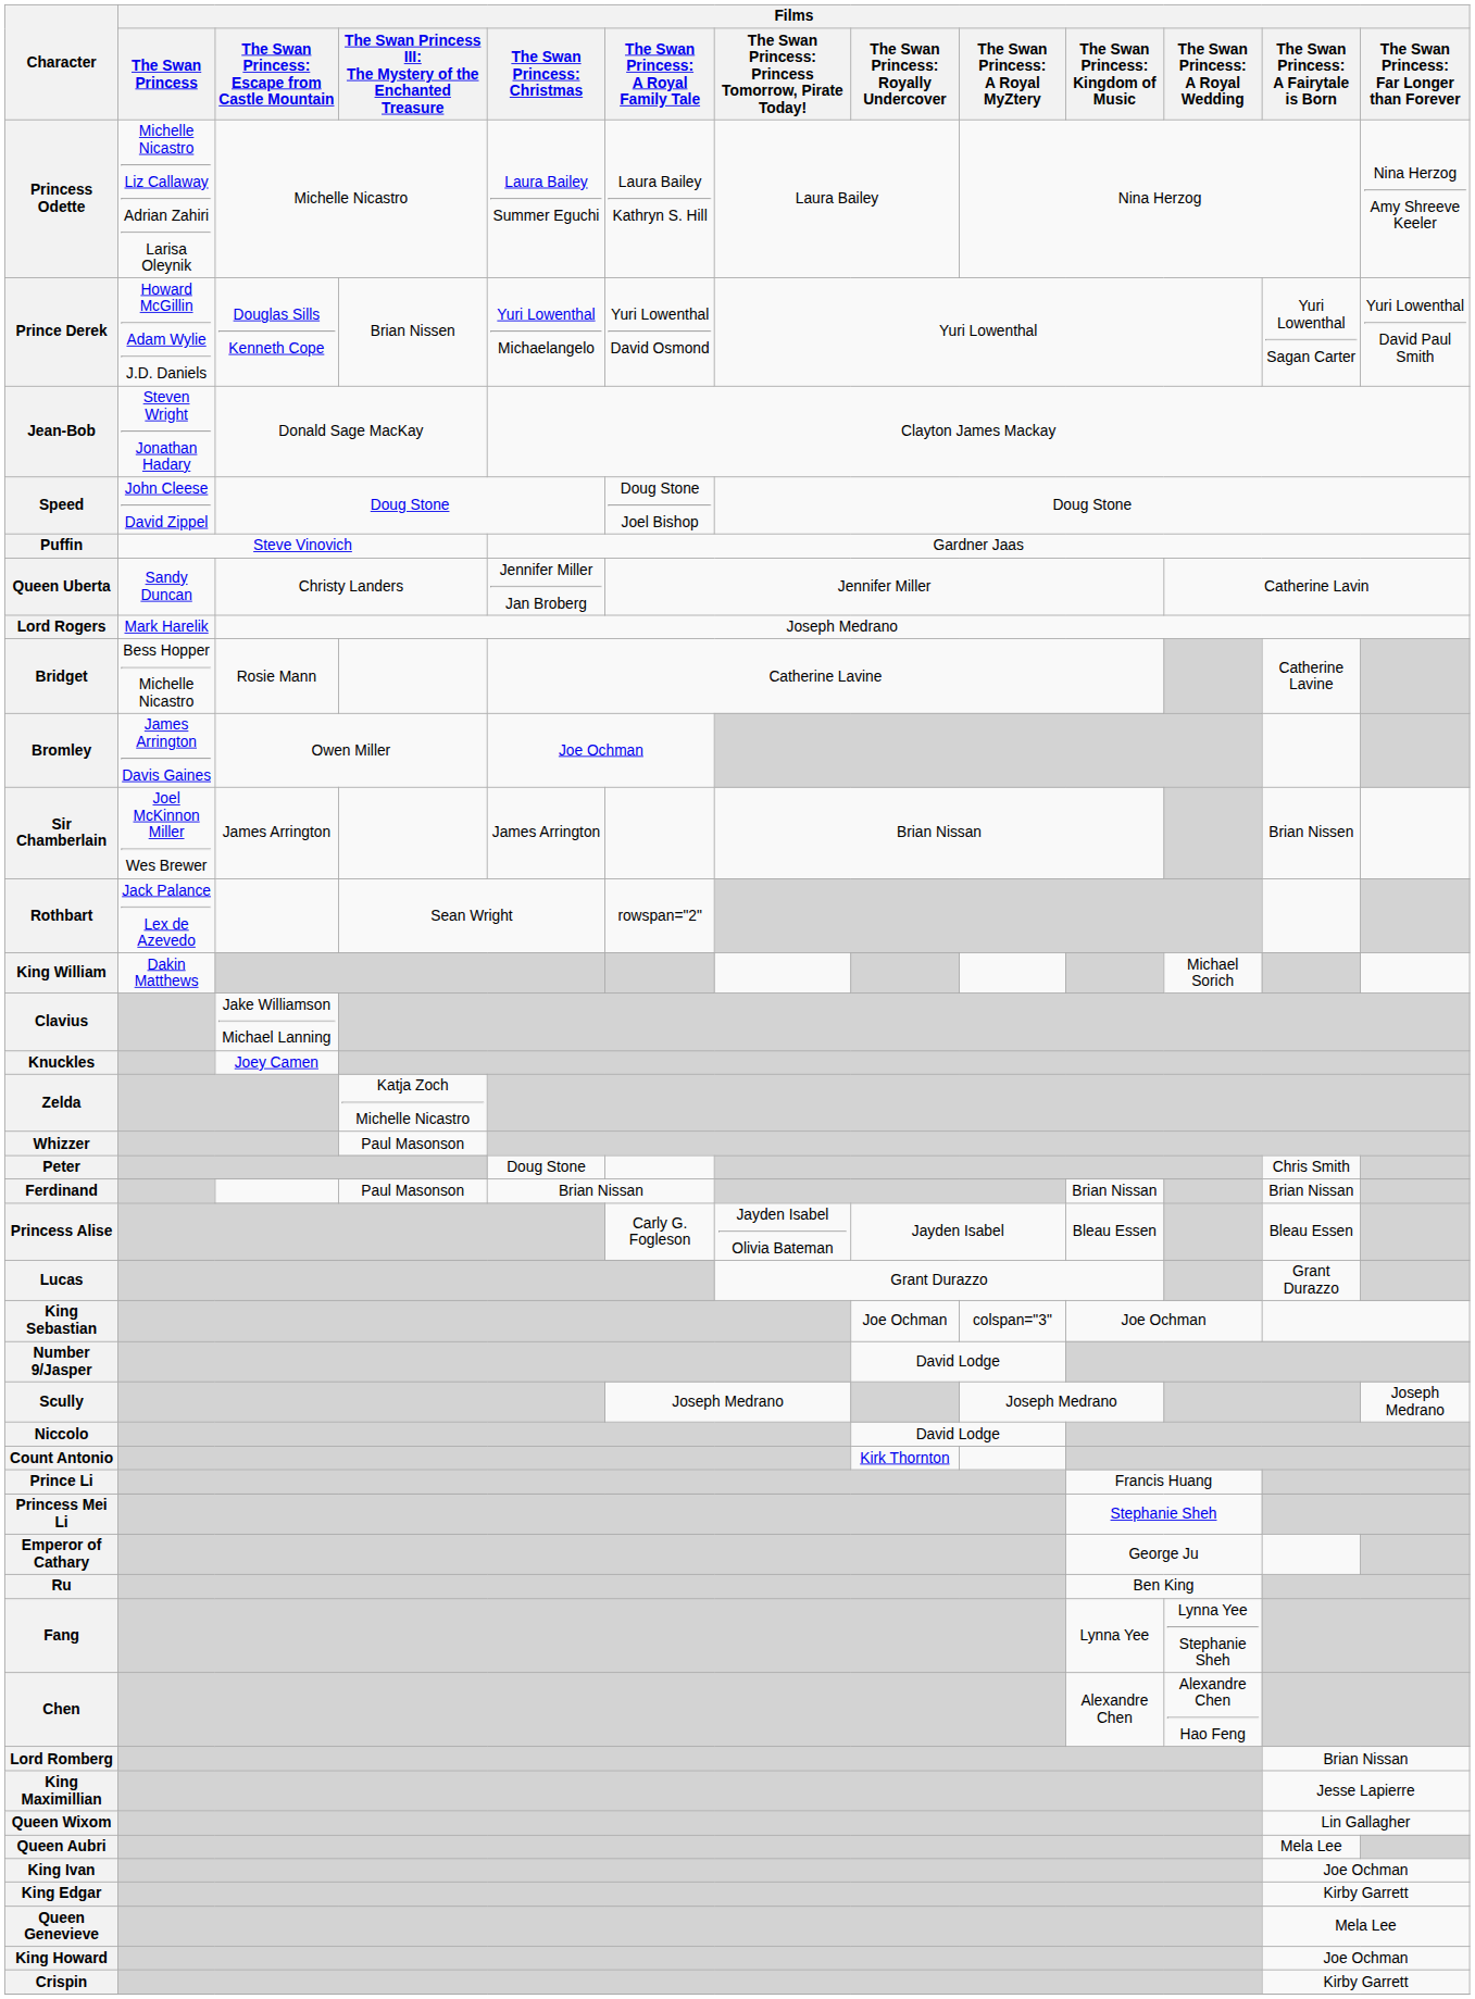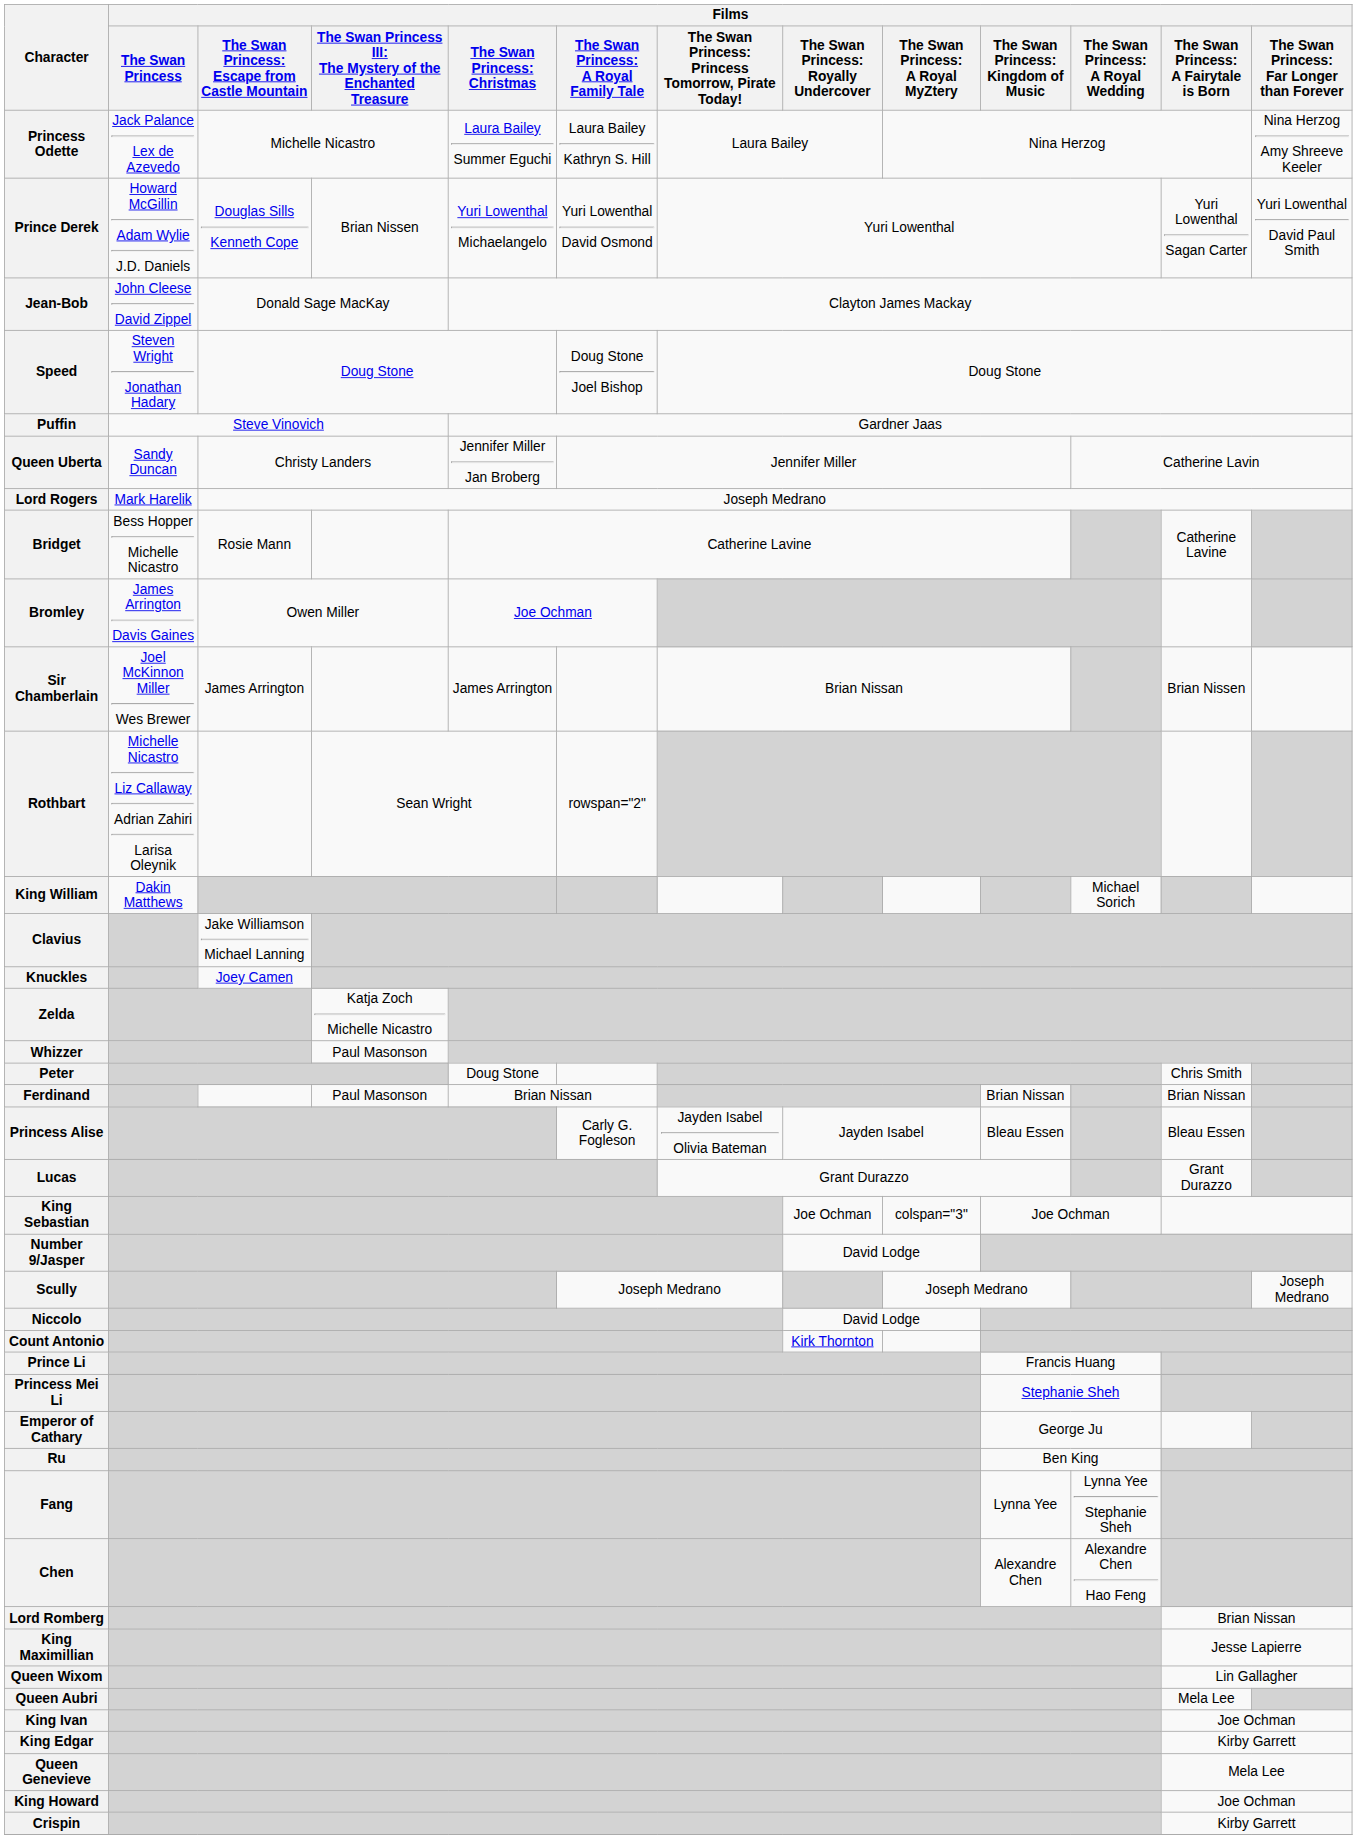Princess Odette | Films / The Swan Princess: Michelle Nicastro Liz Callaway Adrian Zahiri Larisa Oleynik -> Jack Palance Lex de Azevedo
Jean-Bob | Films / The Swan Princess: Steven Wright Jonathan Hadary -> John Cleese David Zippel
Speed | Films / The Swan Princess: John Cleese David Zippel -> Steven Wright Jonathan Hadary
Rothbart | Films / The Swan Princess: Jack Palance Lex de Azevedo -> Michelle Nicastro Liz Callaway Adrian Zahiri Larisa Oleynik
